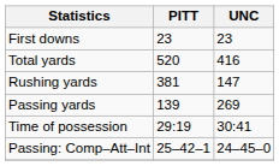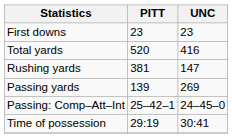rows swapped: Passing: Comp–Att–Int <-> Time of possession
